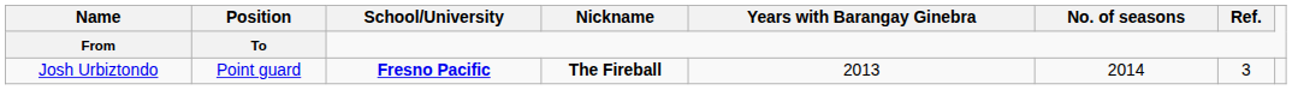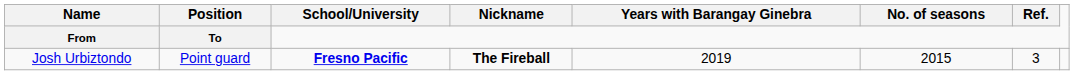Josh Urbiztondo | Years with Barangay Ginebra: 2013 -> 2019
Josh Urbiztondo | No. of seasons: 2014 -> 2015
